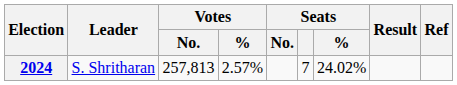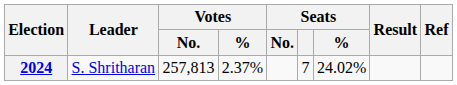2024 | Votes / %: 2.57% -> 2.37%
